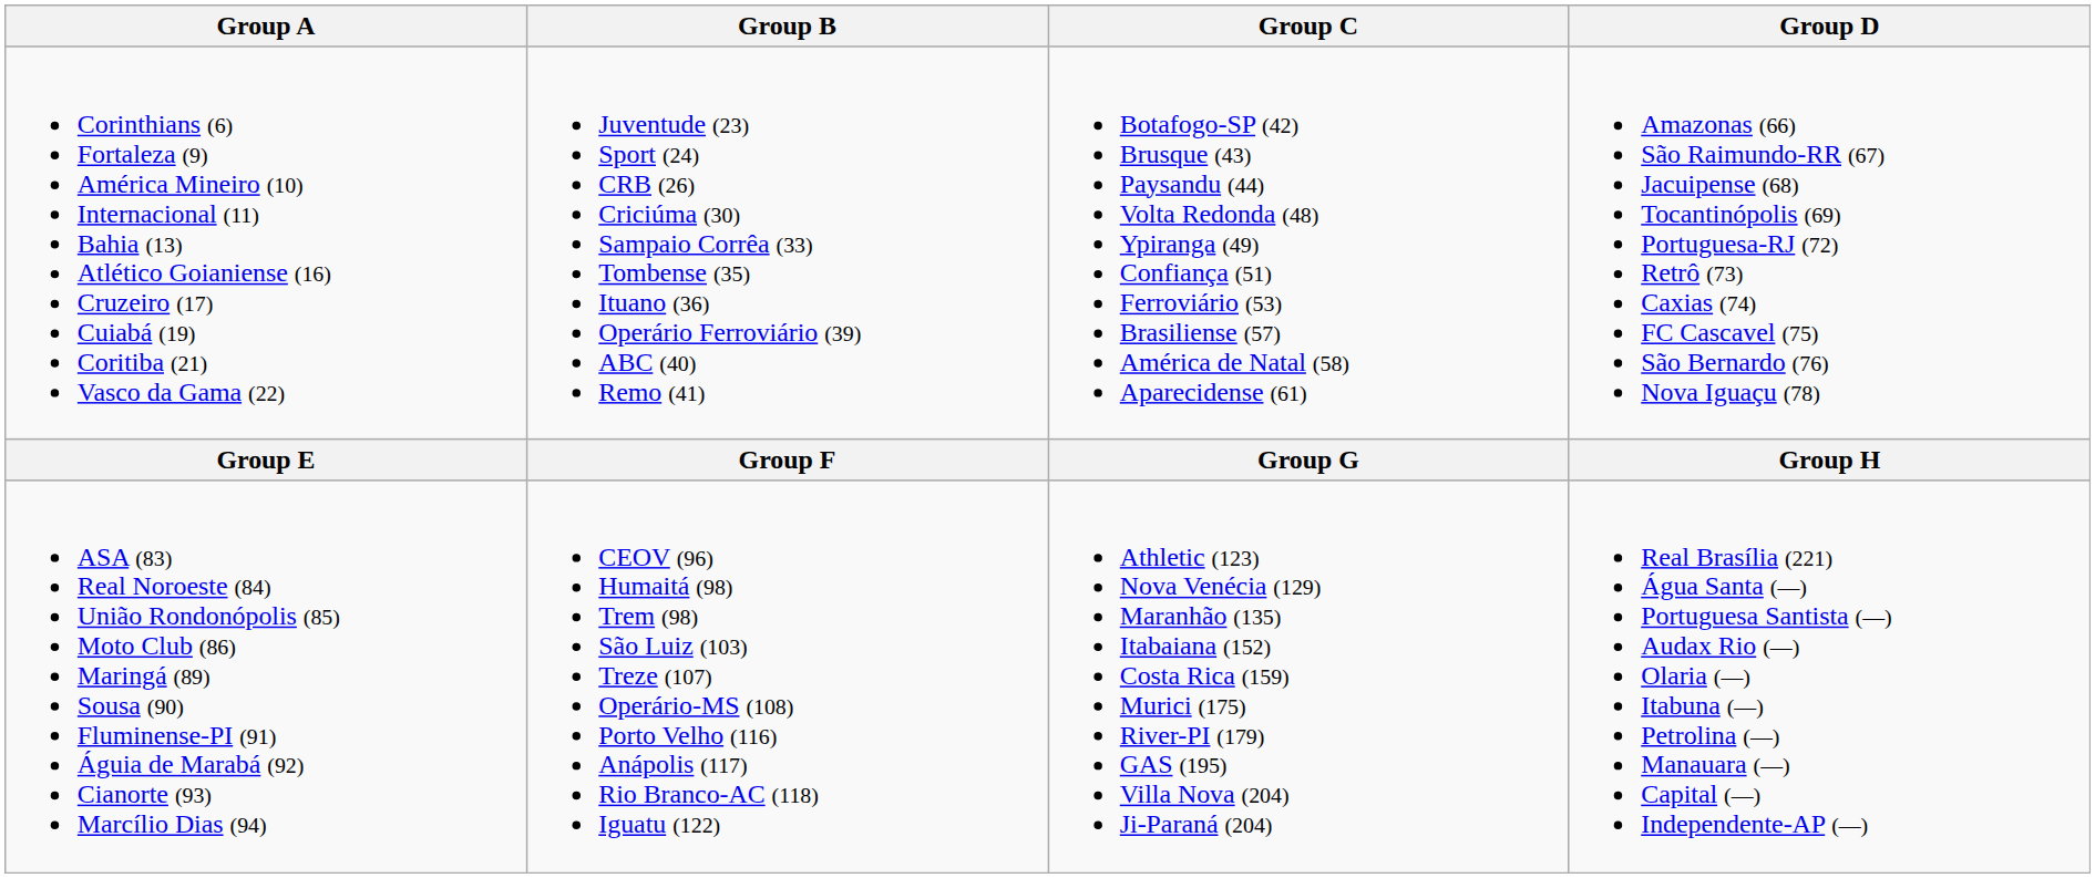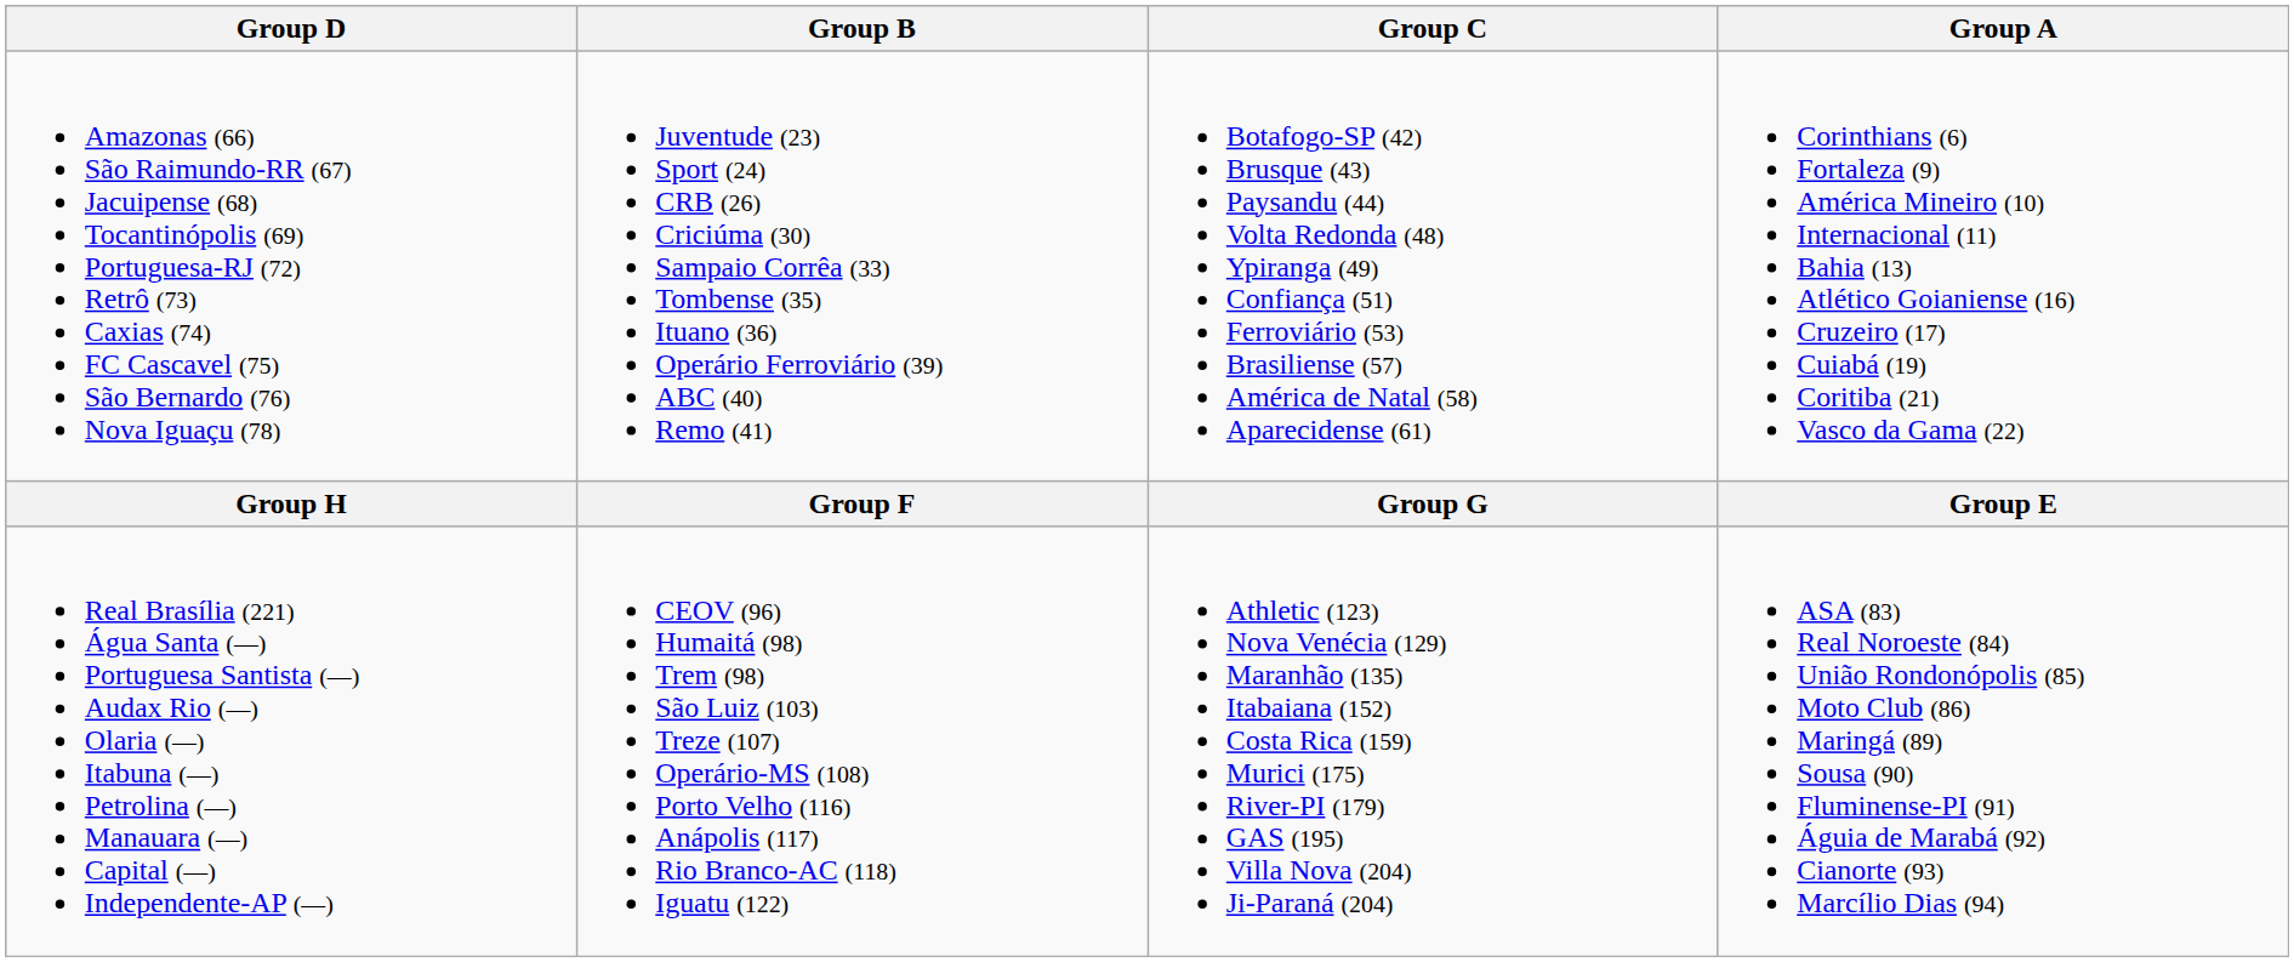columns swapped: Group A <-> Group D
